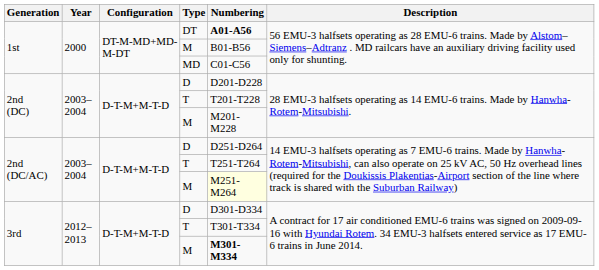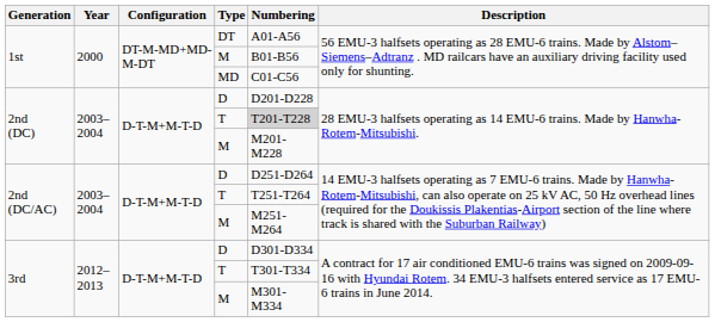DT | Numbering: bold -> normal
2nd (DC) / T | Numbering: no background -> lightgrey background
2nd (DC/AC) / M | Numbering: lightyellow background -> no background
3rd / M | Numbering: bold -> normal
